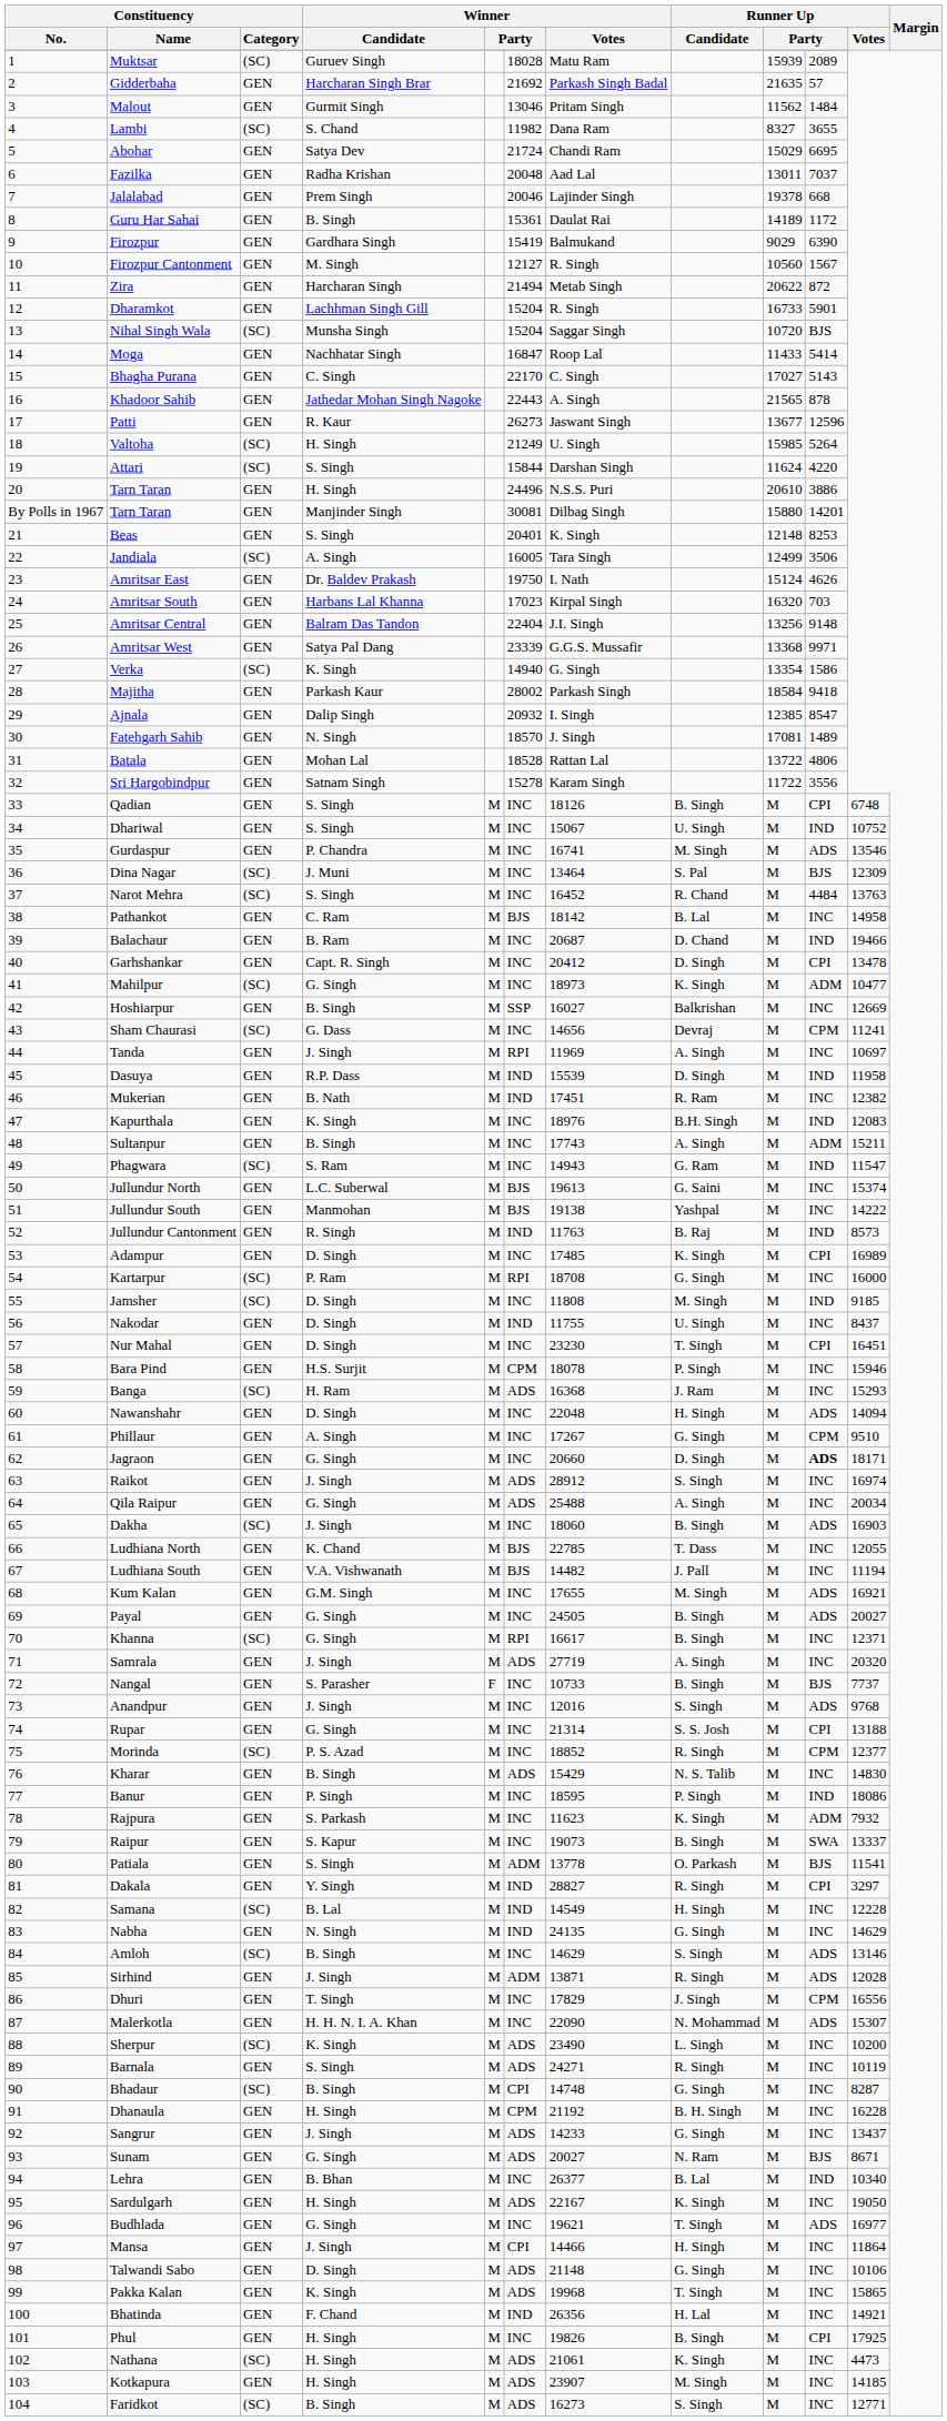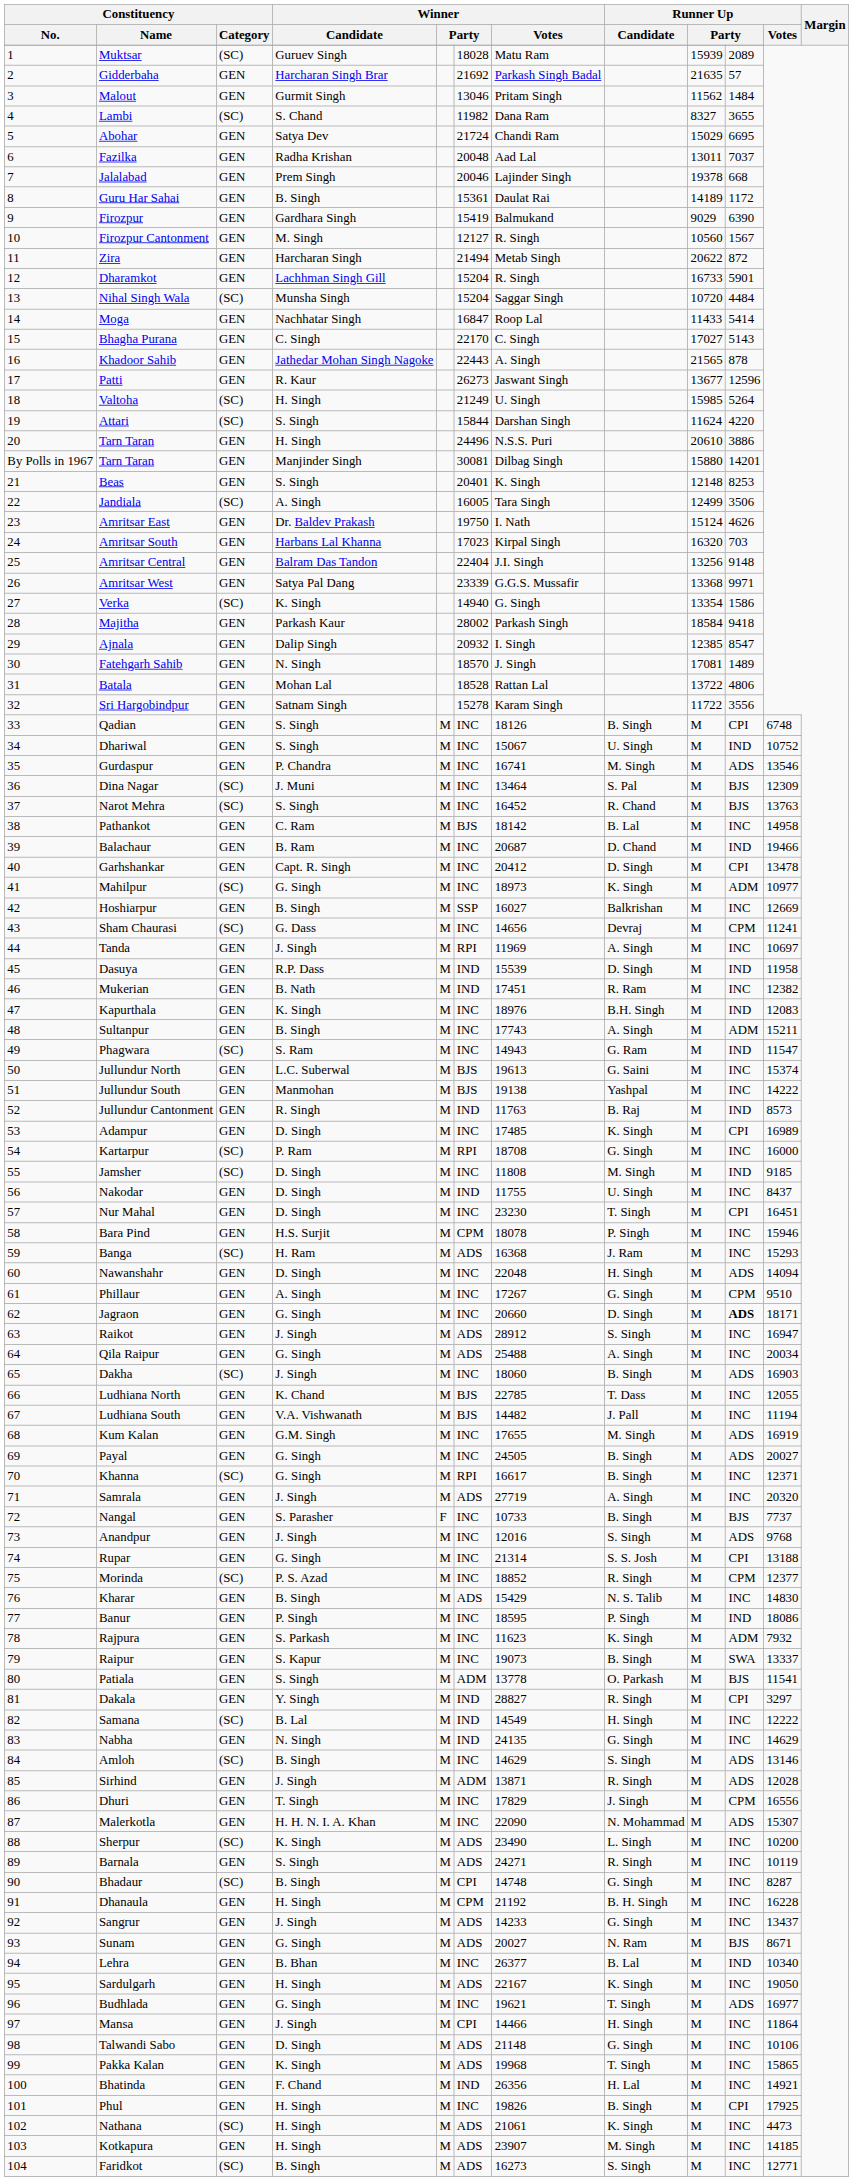Nihal Singh Wala | column 10: BJS -> 4484
Narot Mehra | column 10: 4484 -> BJS
Mahilpur | Runner Up / Votes: 10477 -> 10977
Raikot | Runner Up / Votes: 16974 -> 16947
Kum Kalan | Runner Up / Votes: 16921 -> 16919
Samana | Runner Up / Votes: 12228 -> 12222
